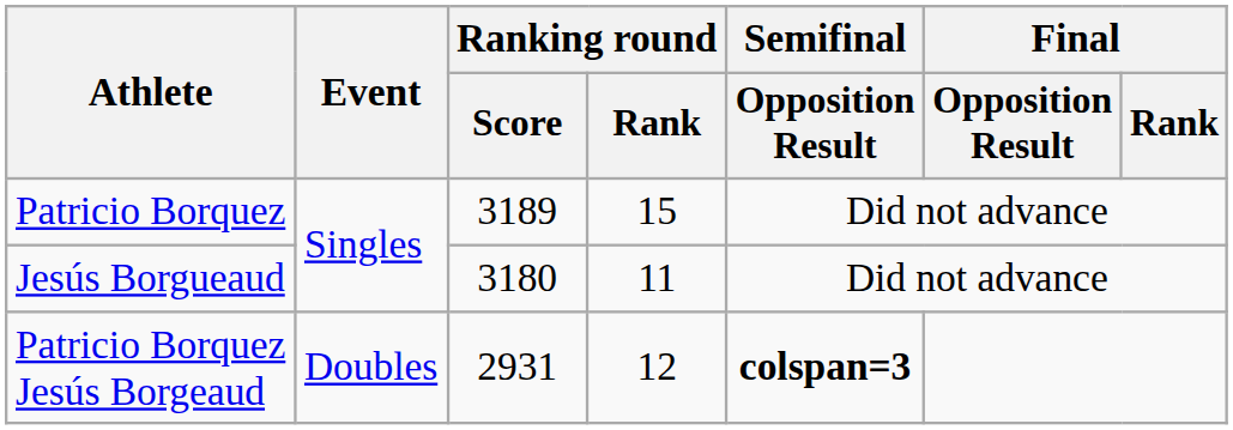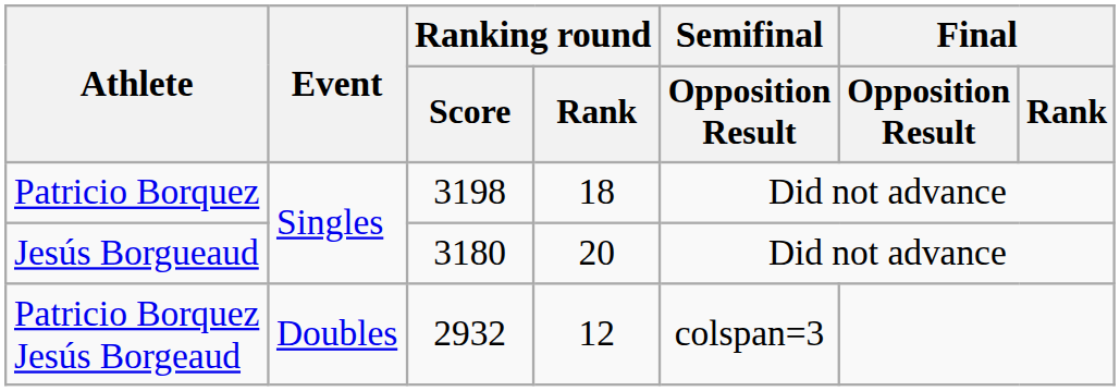Patricio Borquez | Ranking round / Score: 3189 -> 3198
Patricio Borquez | Ranking round / Rank: 15 -> 18
Jesús Borgueaud | Ranking round / Rank: 11 -> 20
Patricio Borquez Jesús Borgeaud | Ranking round / Score: 2931 -> 2932
Patricio Borquez Jesús Borgeaud | Semifinal / Opposition Result: bold -> normal
